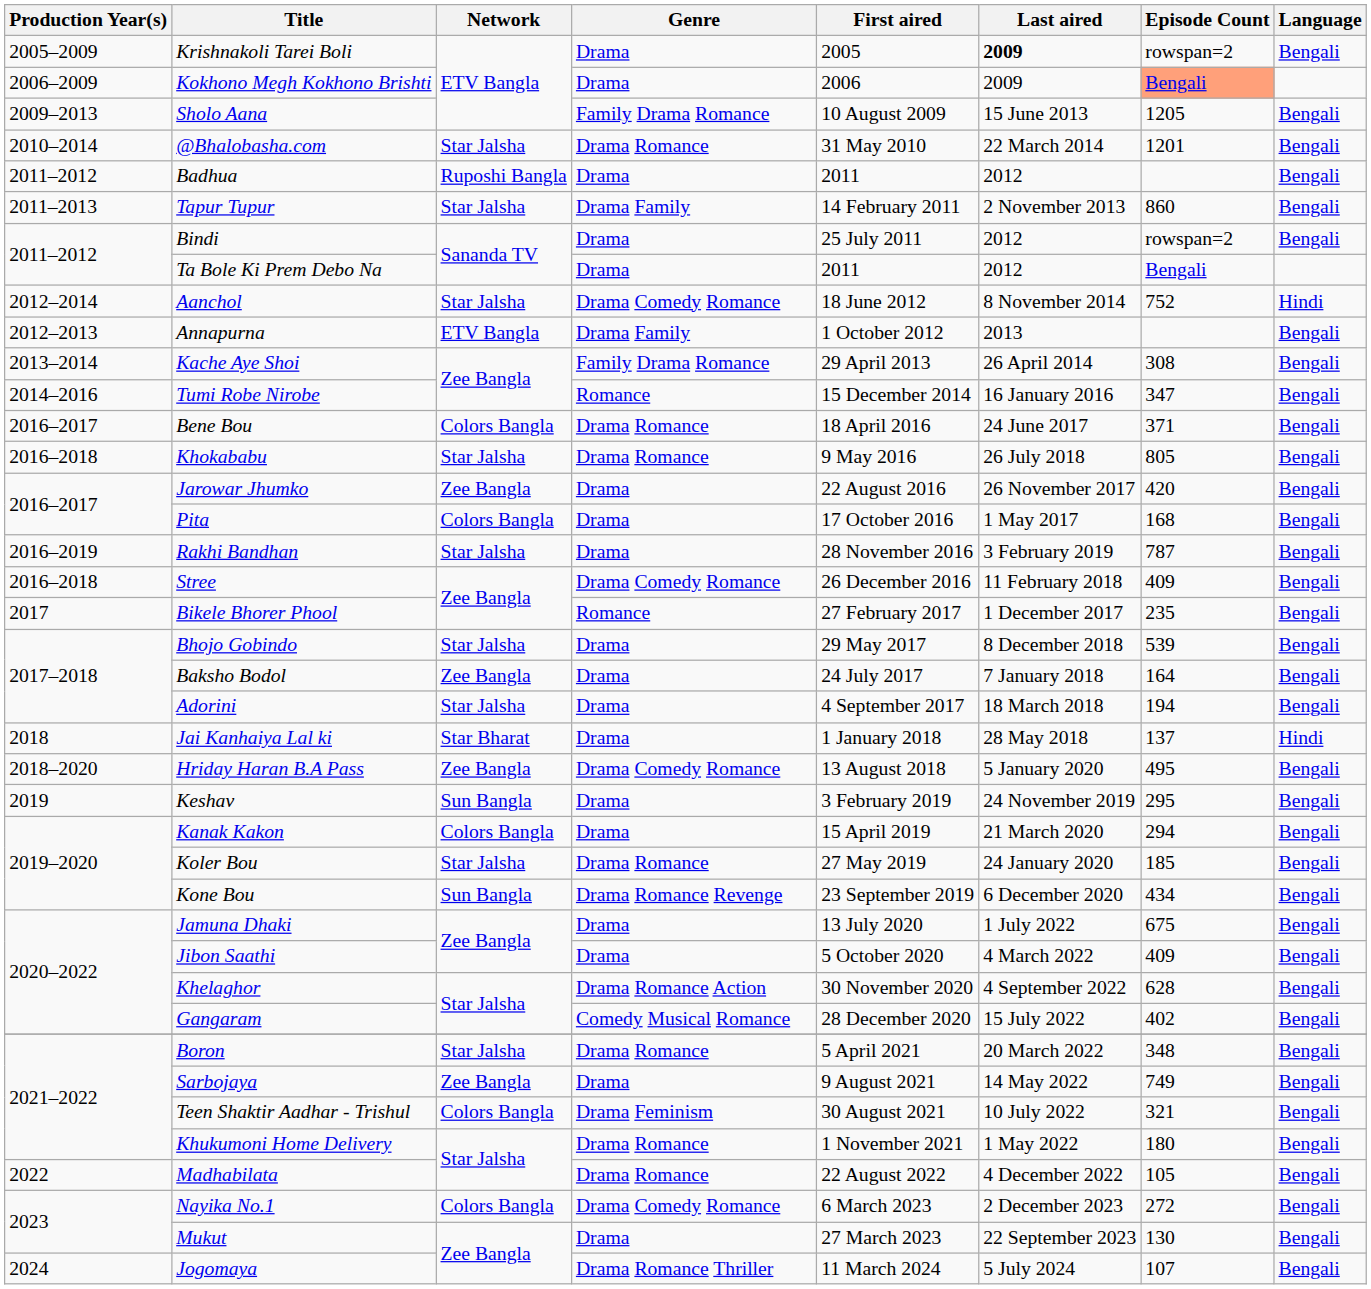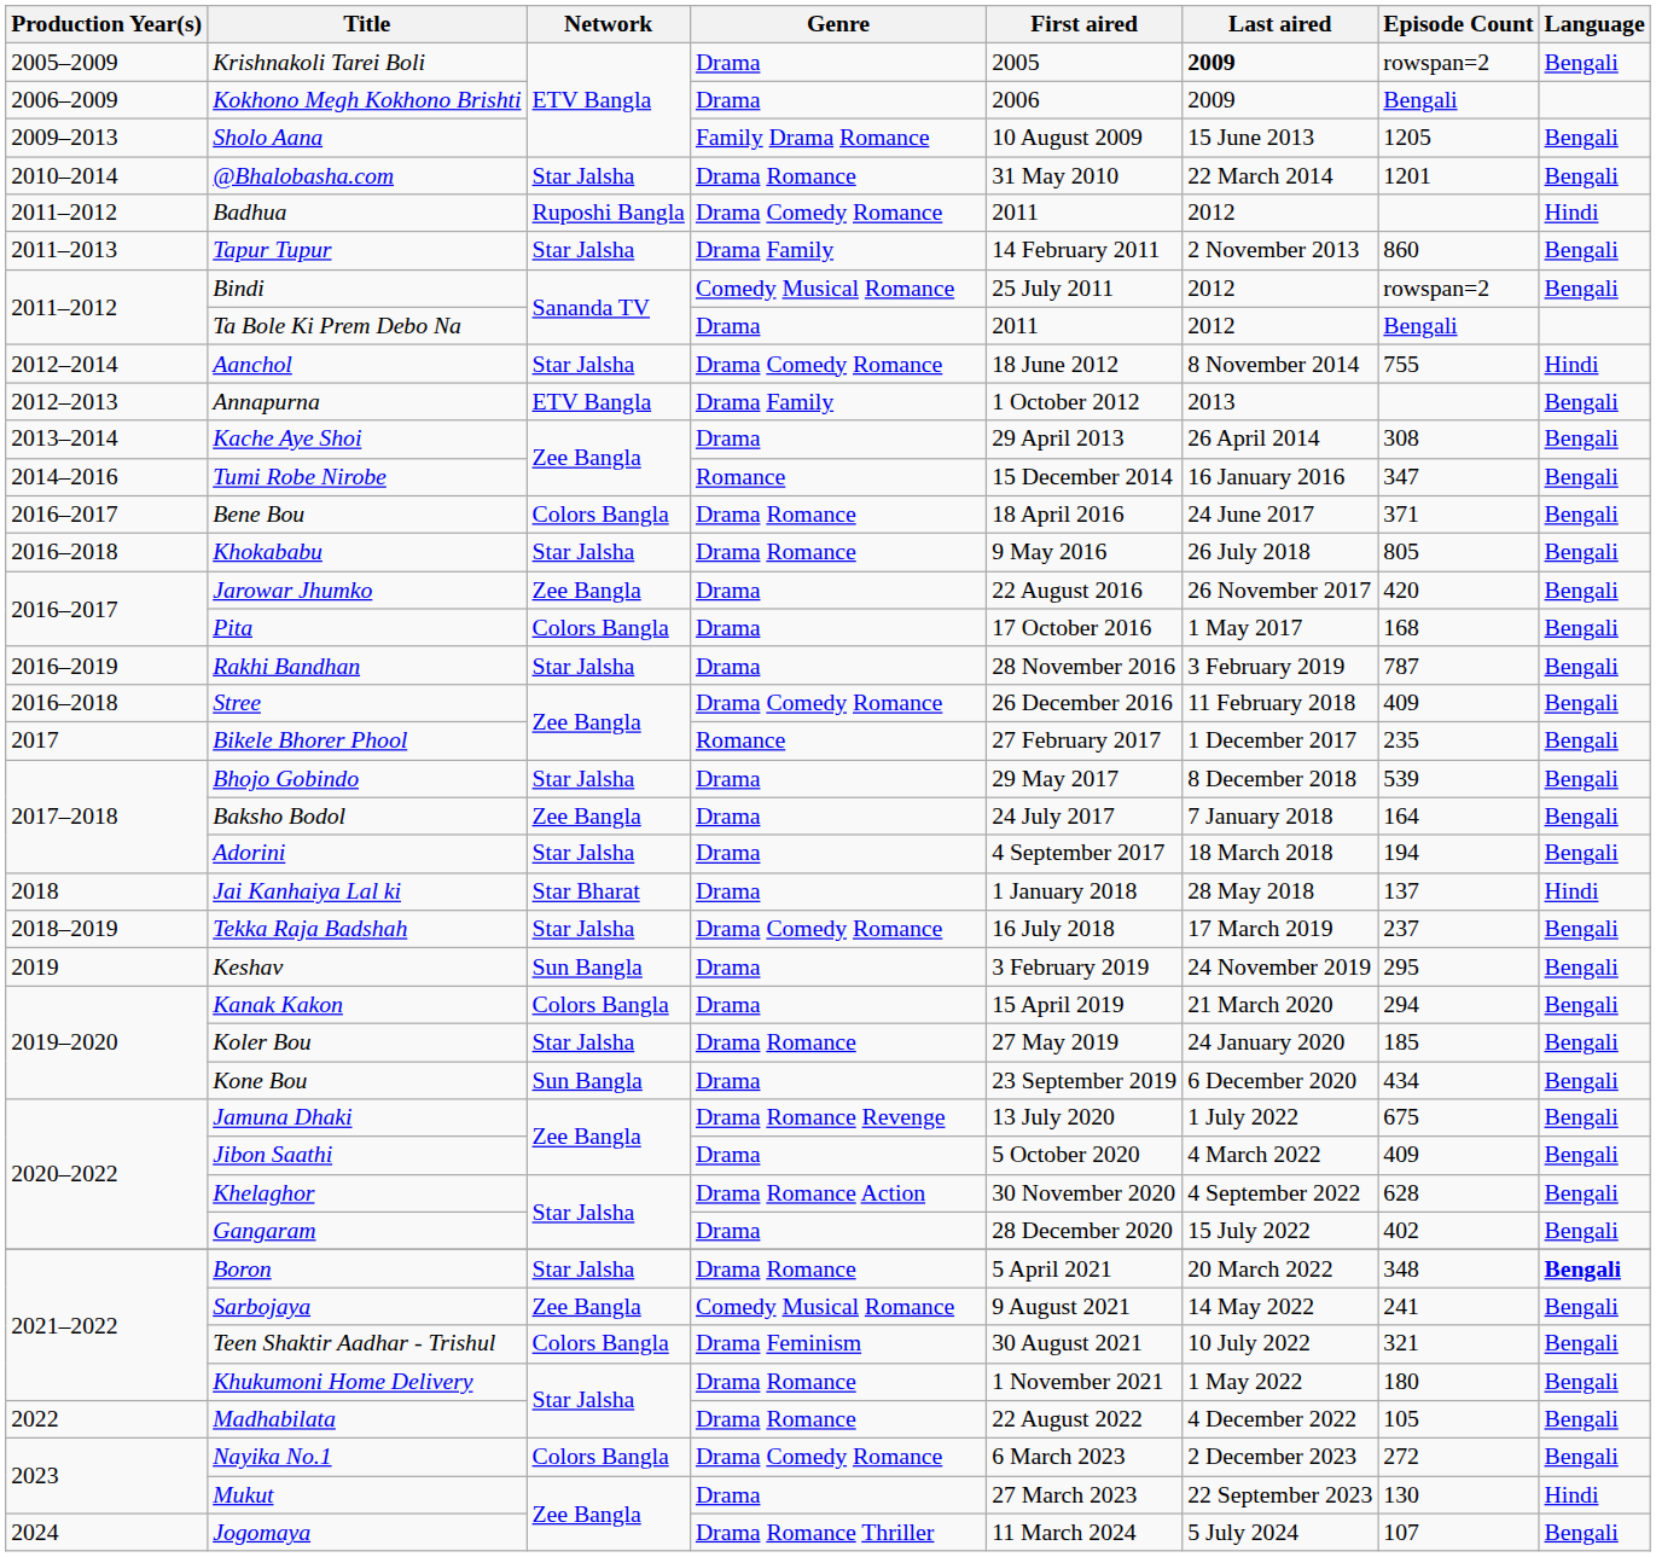Kokhono Megh Kokhono Brishti | Episode Count: lightsalmon background -> no background
Badhua | Genre: Drama -> Drama Comedy Romance
Badhua | Language: Bengali -> Hindi
Bindi | Genre: Drama -> Comedy Musical Romance
Aanchol | Episode Count: 752 -> 755
Kache Aye Shoi | Genre: Family Drama Romance -> Drama
+ row: 2018–2019 | Tekka Raja Badshah | Star Jalsha | Drama Comedy Romance | 16 July 2018 | 17 March 2019 | 237 | Bengali
- row: 2018–2020 | Hriday Haran B.A Pass | Zee Bangla | Drama Comedy Romance | 13 August 2018 | 5 January 2020 | 495 | Bengali
Kone Bou | Genre: Drama Romance Revenge -> Drama
Jamuna Dhaki | Genre: Drama -> Drama Romance Revenge
Gangaram | Genre: Comedy Musical Romance -> Drama
Boron | Language: normal -> bold
Sarbojaya | Genre: Drama -> Comedy Musical Romance
Sarbojaya | Episode Count: 749 -> 241
Mukut | Language: Bengali -> Hindi
